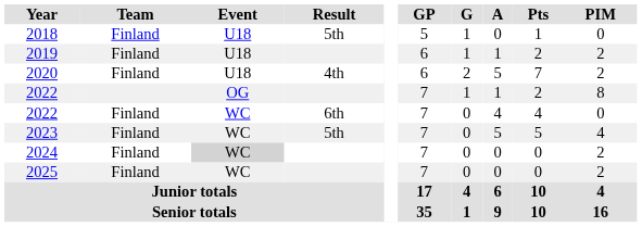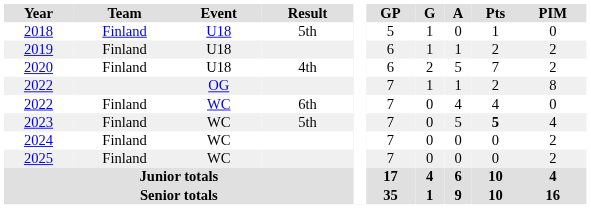2023 | Pts: normal -> bold
2024 | Event: lightgrey background -> no background
